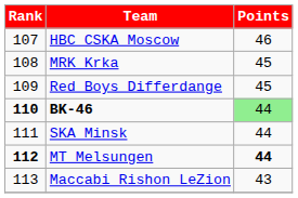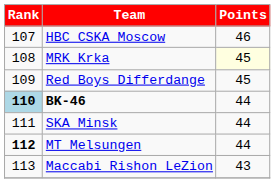MRK Krka | Points: no background -> lightyellow background
BK-46 | Rank: no background -> lightblue background
BK-46 | Points: lightgreen background -> no background
MT Melsungen | Points: bold -> normal
